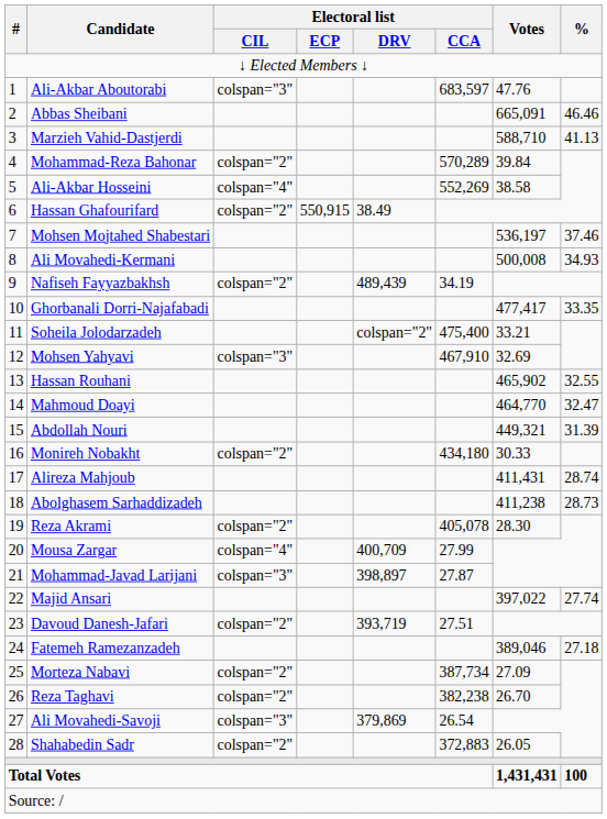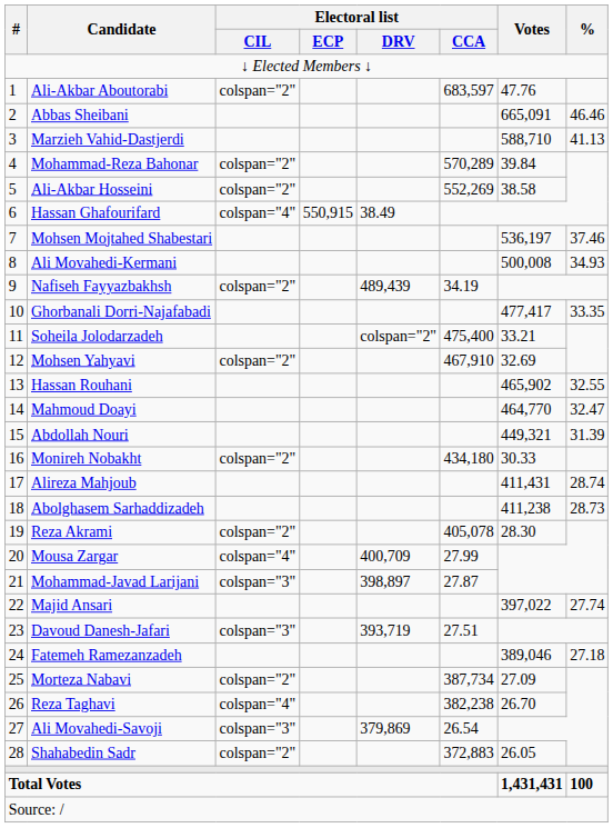Ali-Akbar Aboutorabi | Electoral list / CIL: colspan="3" -> colspan="2"
Ali-Akbar Hosseini | Electoral list / CIL: colspan="4" -> colspan="2"
Hassan Ghafourifard | Electoral list / CIL: colspan="2" -> colspan="4"
Mohsen Yahyavi | Electoral list / CIL: colspan="3" -> colspan="2"
Davoud Danesh-Jafari | Electoral list / CIL: colspan="2" -> colspan="3"
Reza Taghavi | Electoral list / CIL: colspan="2" -> colspan="4"
